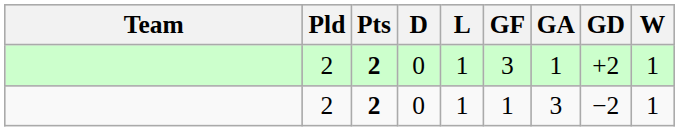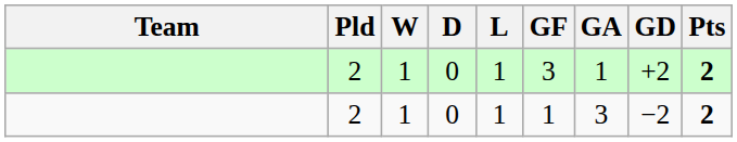columns swapped: W <-> Pts
